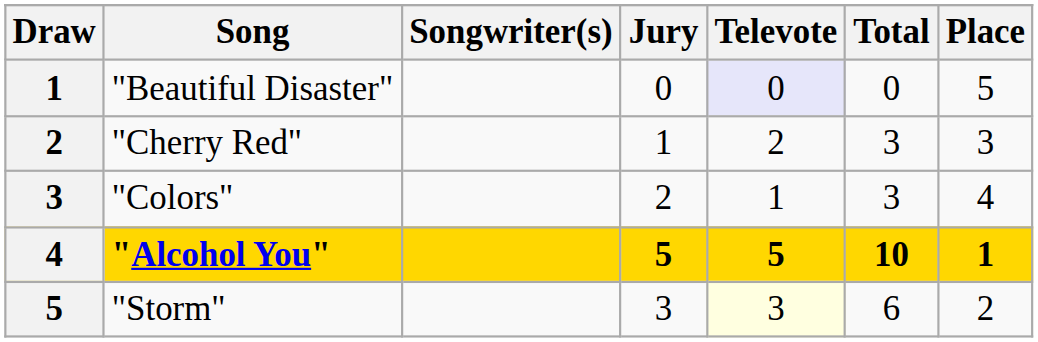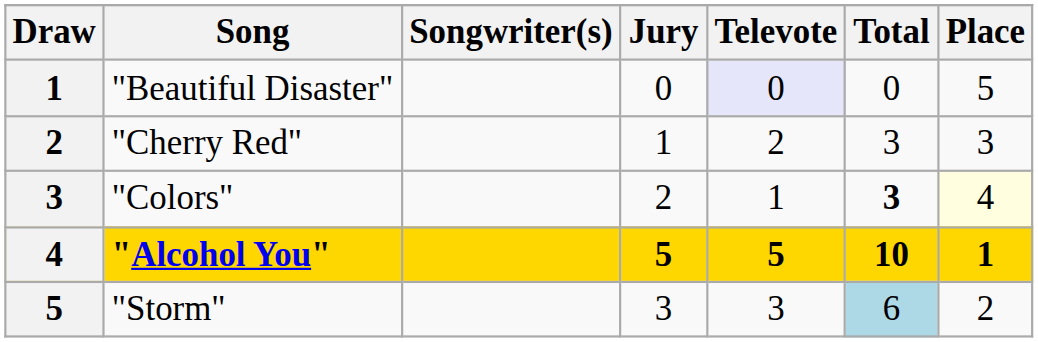"Colors" | Total: normal -> bold
"Colors" | Place: no background -> lightyellow background
"Storm" | Televote: lightyellow background -> no background
"Storm" | Total: no background -> lightblue background
